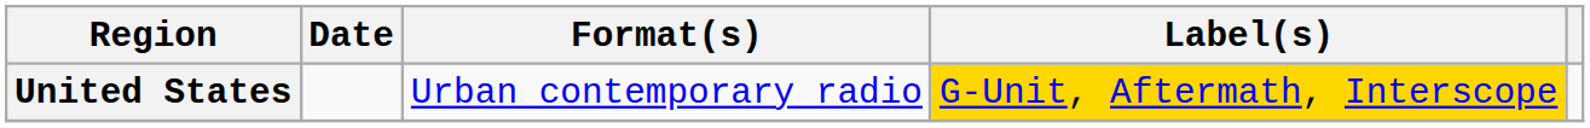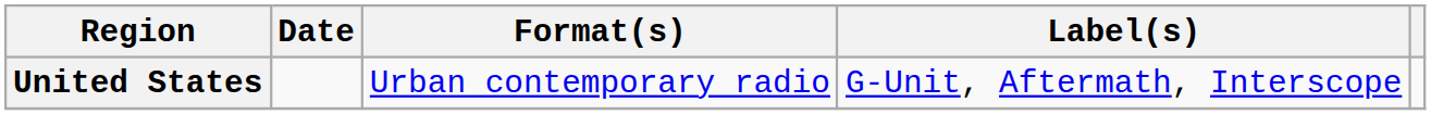United States | Label(s): gold background -> no background
